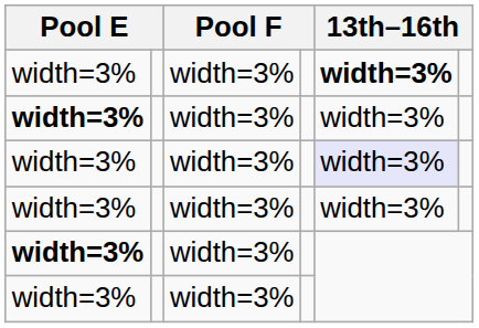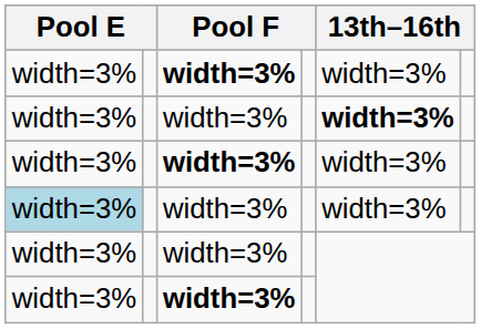row 2 | column 3: normal -> bold
row 2 | column 5: bold -> normal
row 3 | column 1: bold -> normal
row 3 | column 5: normal -> bold
row 4 | column 3: normal -> bold
row 4 | column 5: lavender background -> no background
row 5 | column 1: no background -> lightblue background
row 6 | column 1: bold -> normal
row 7 | column 3: normal -> bold
